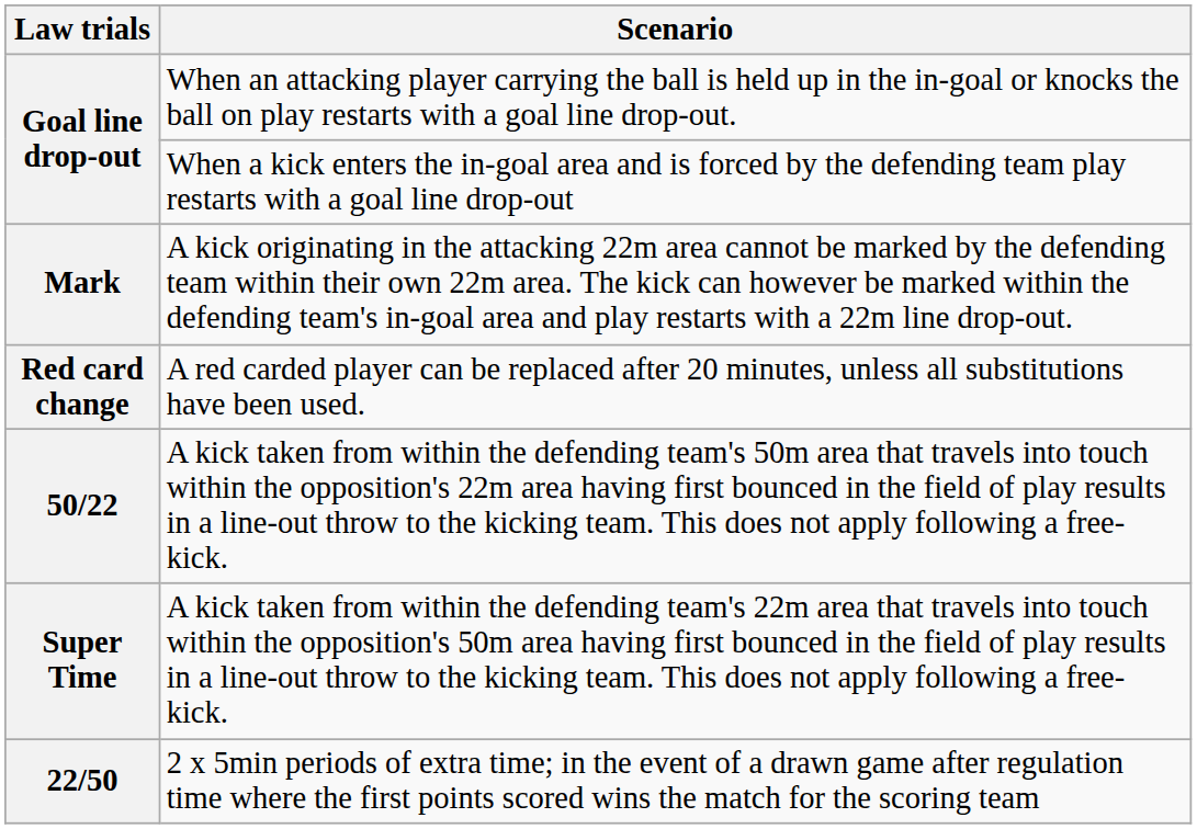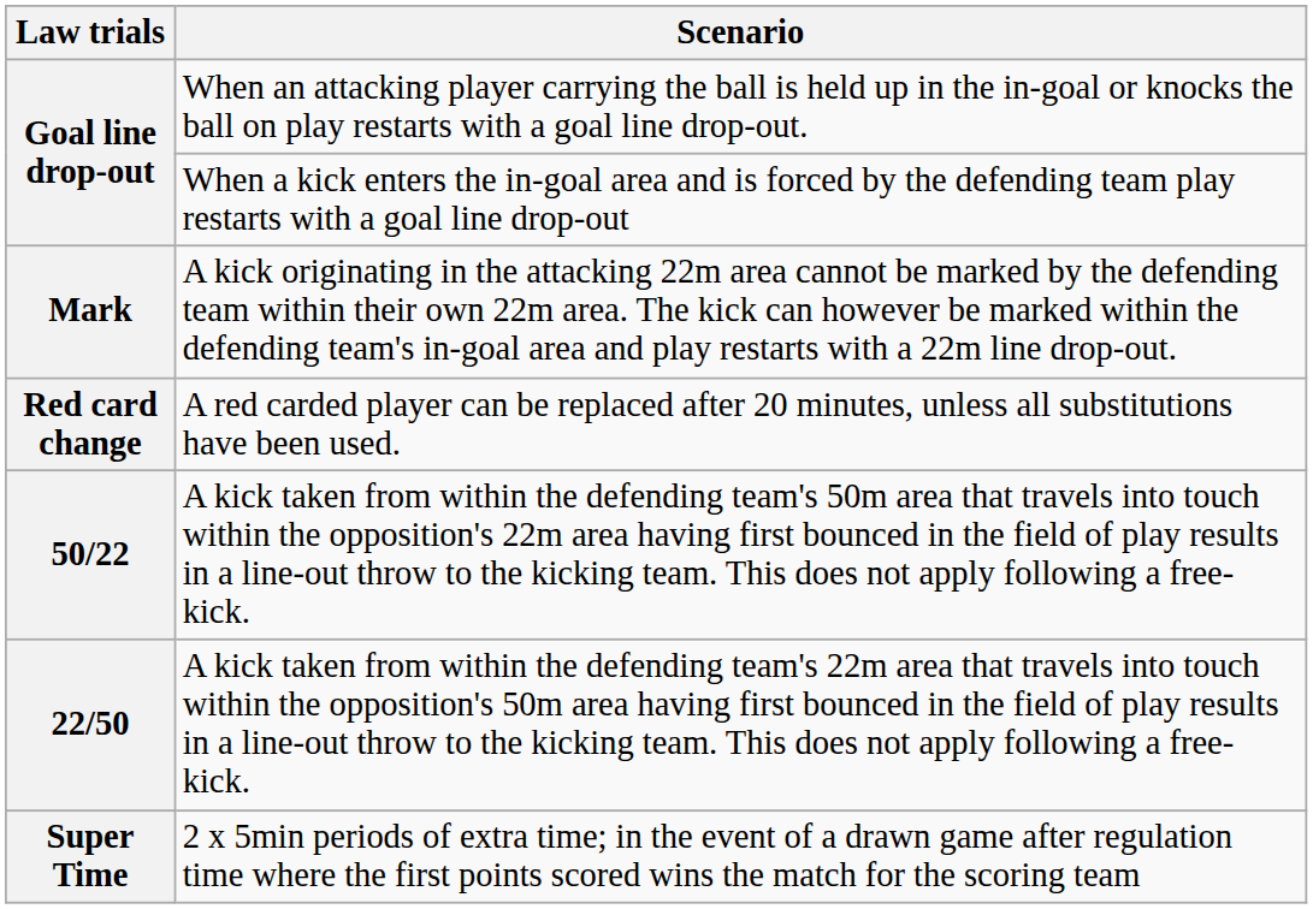row 7 | Law trials: Super Time -> 22/50
row 8 | Law trials: 22/50 -> Super Time
